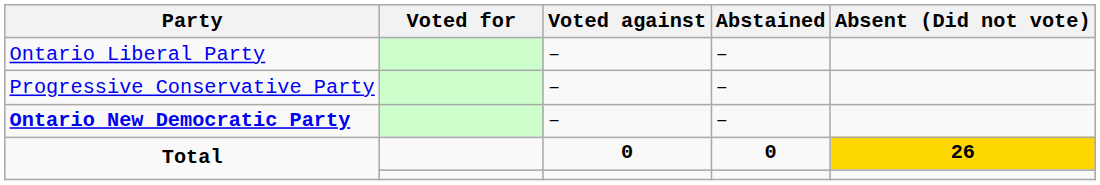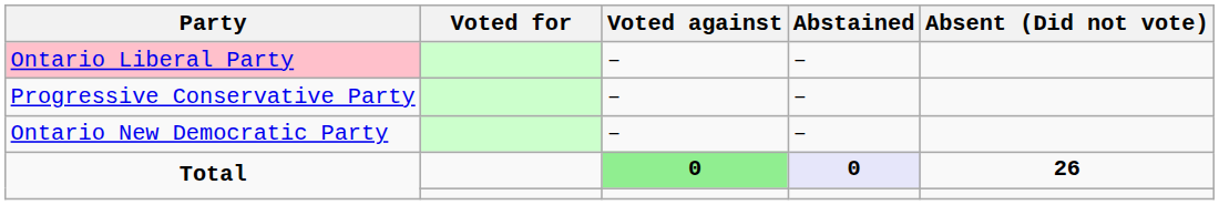Ontario Liberal Party | Party: no background -> pink background
Ontario New Democratic Party | Party: bold -> normal
Total / 0 | Voted against: no background -> lightgreen background
Total / 0 | Abstained: no background -> lavender background
Total / 0 | Absent (Did not vote): gold background -> no background
